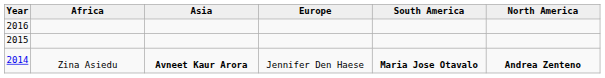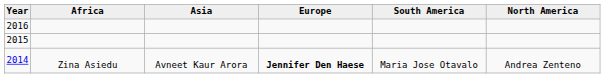2014 | column 3: bold -> normal
2014 | column 4: normal -> bold
2014 | column 5: bold -> normal
2014 | column 6: bold -> normal
